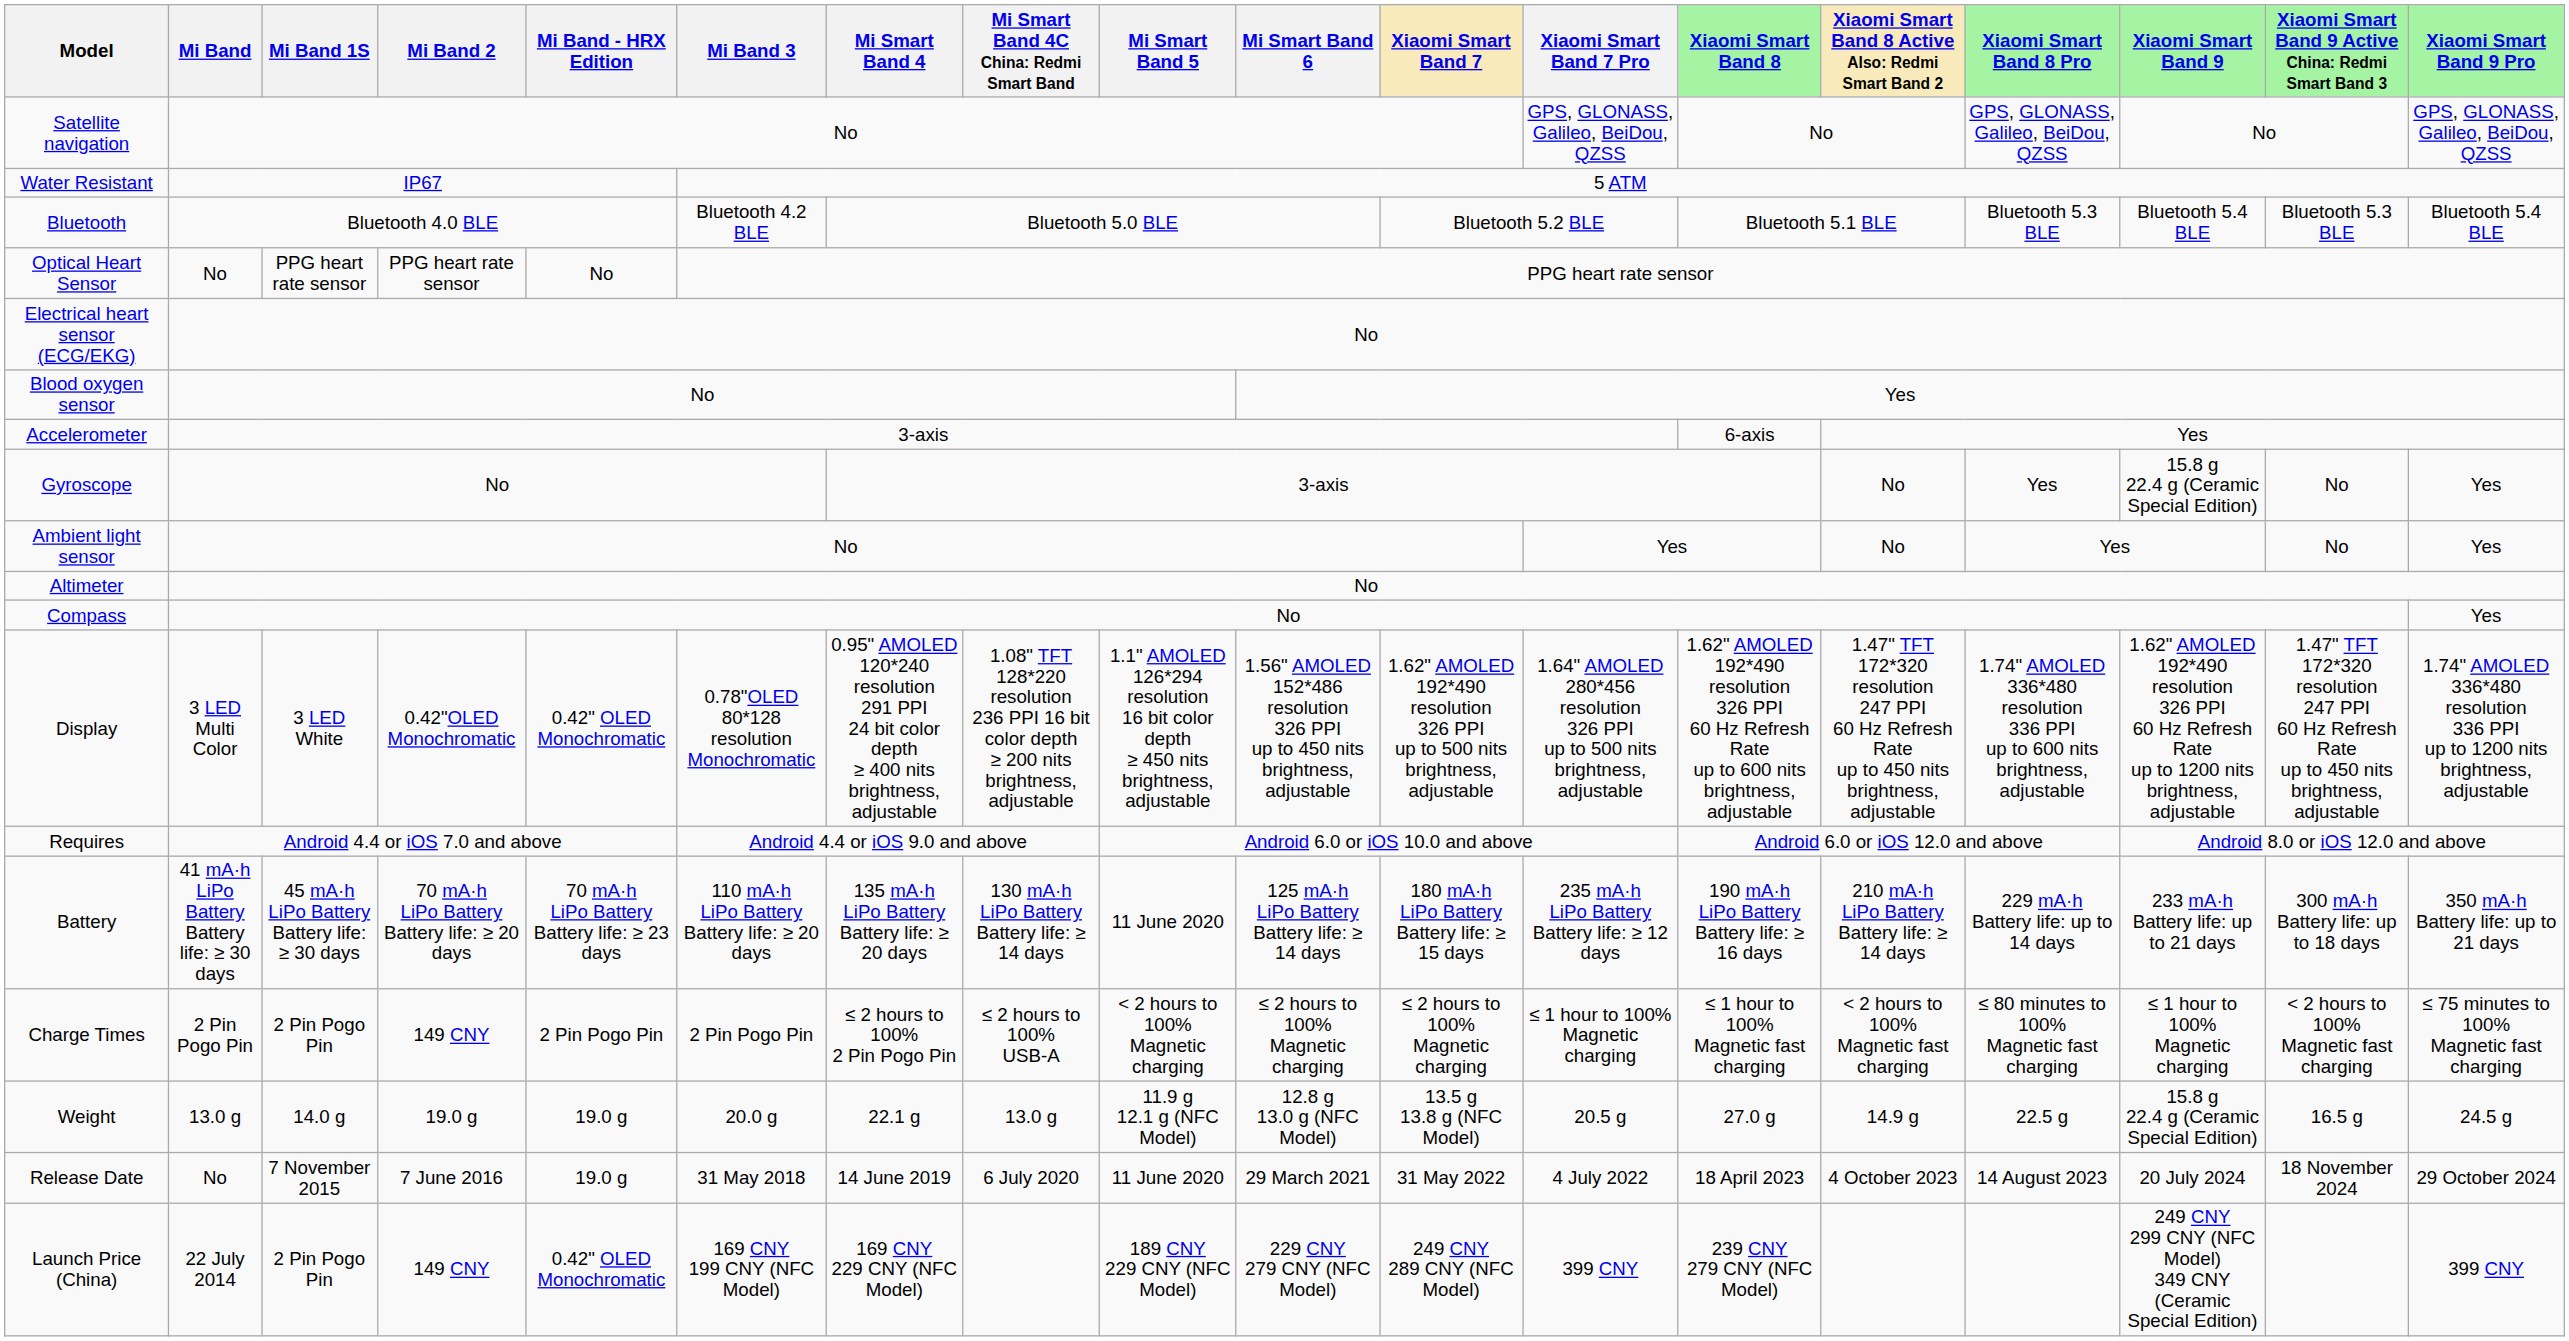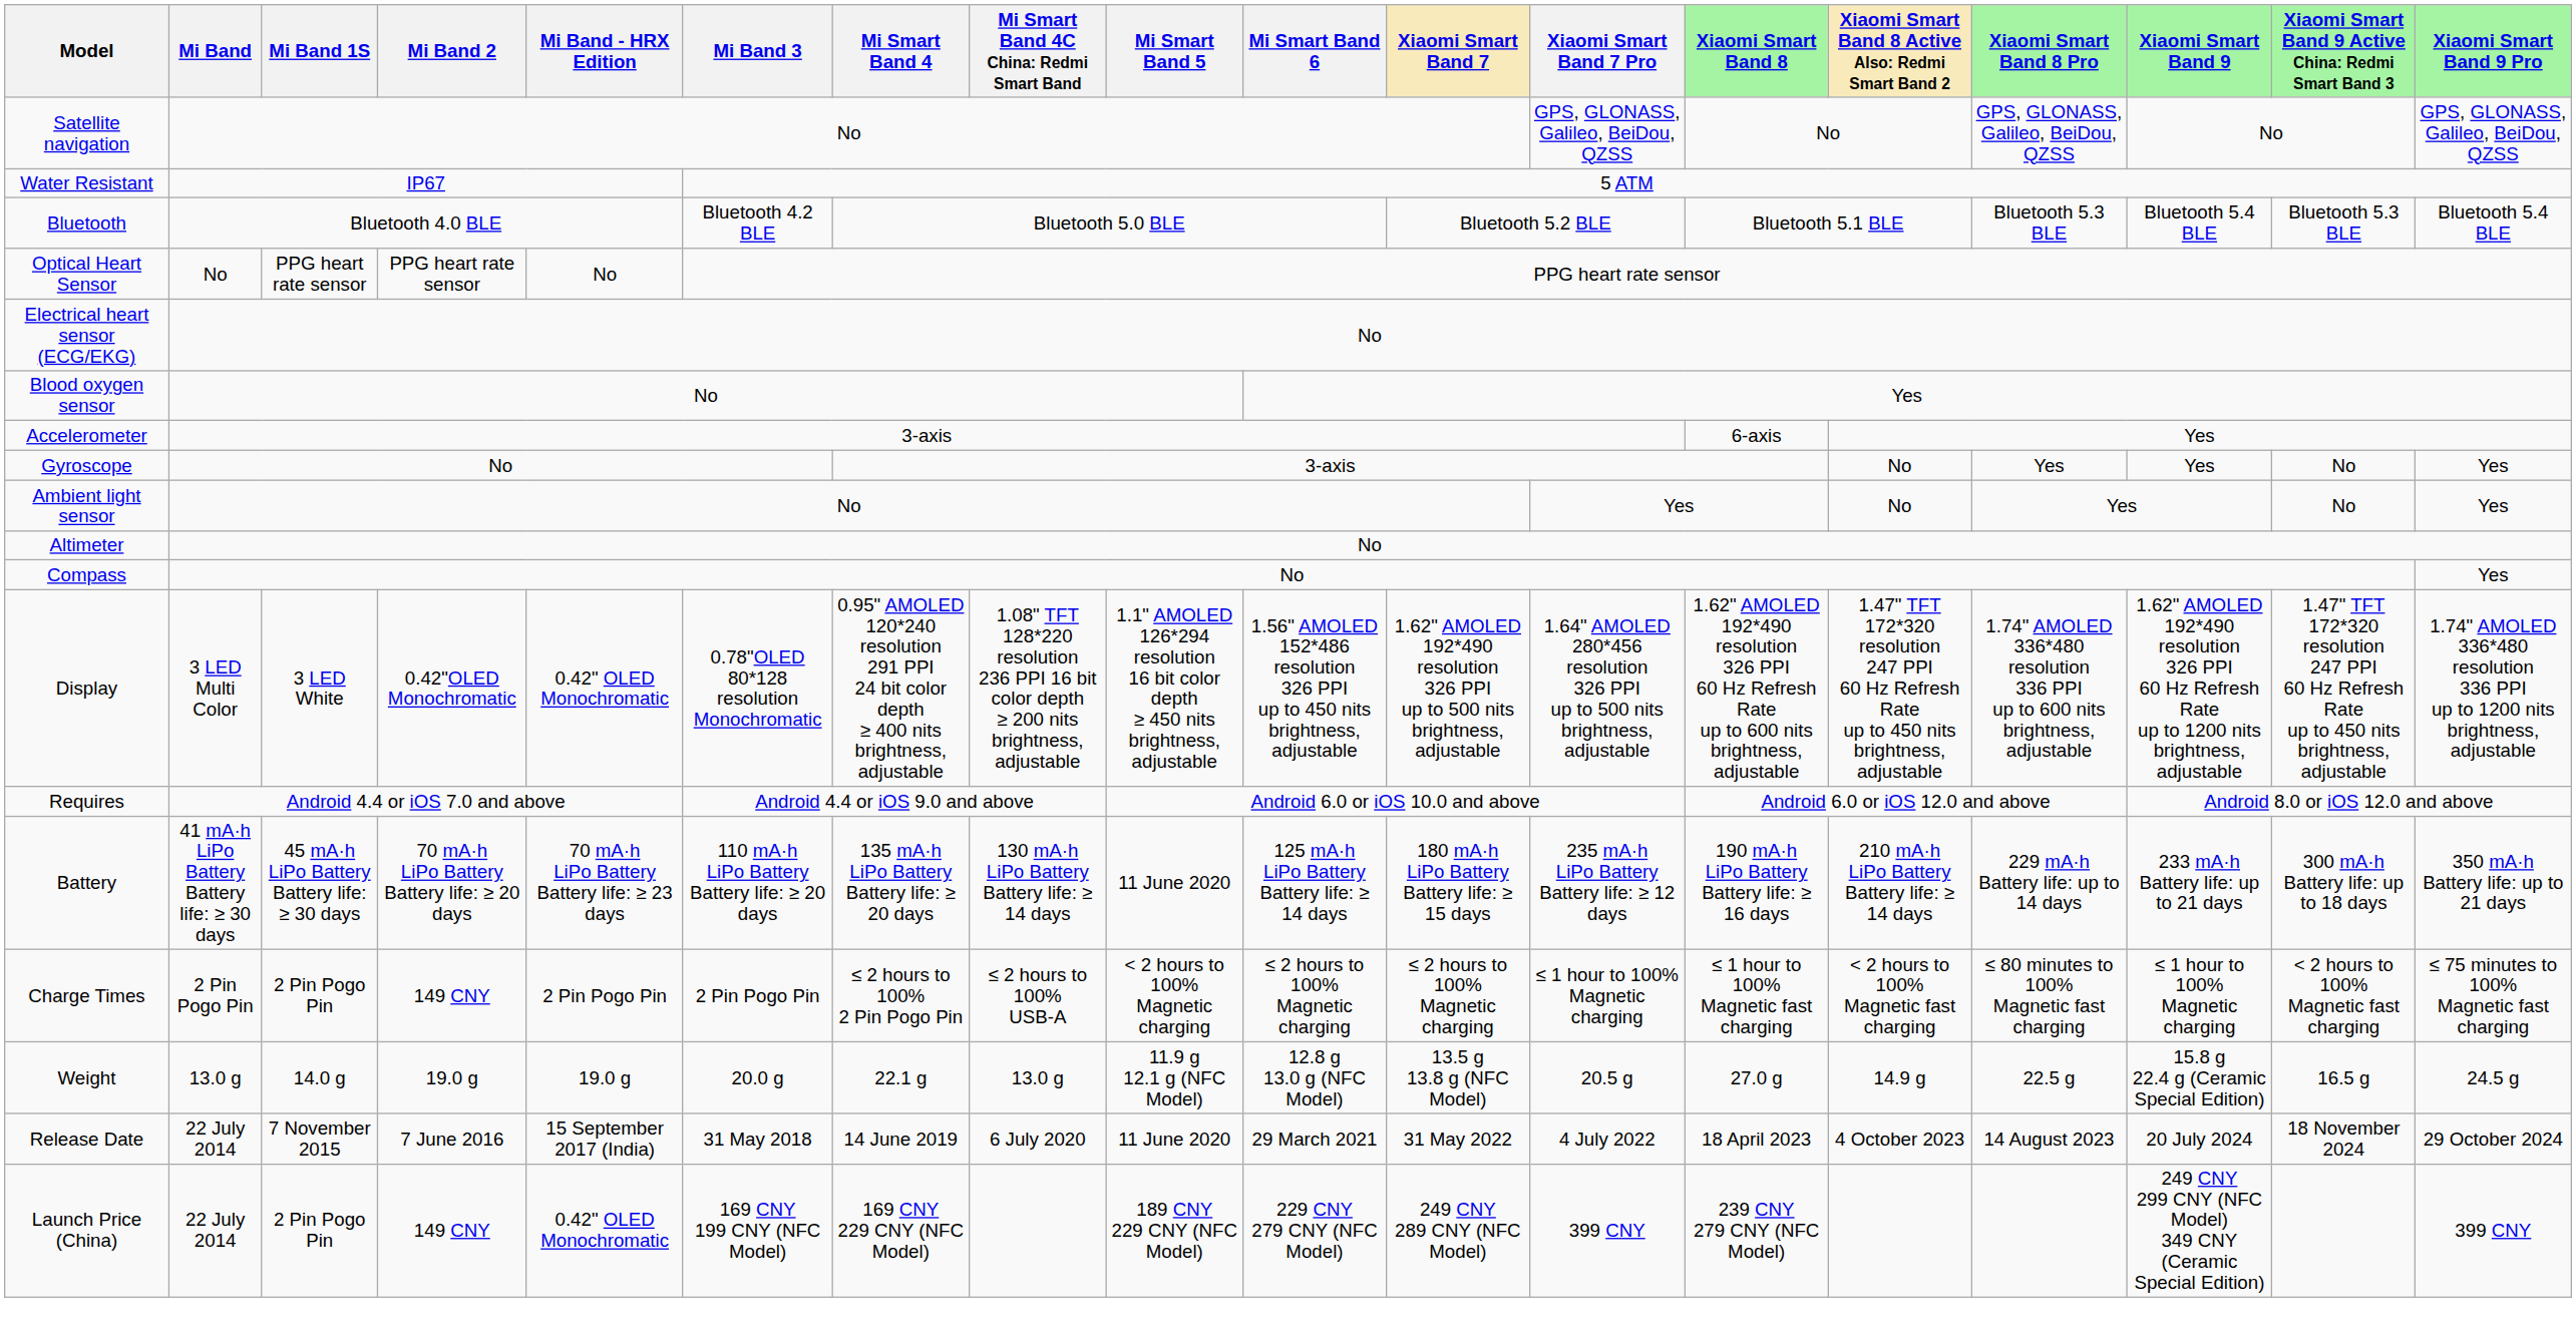Gyroscope | Xiaomi Smart Band 9: 15.8 g 22.4 g (Ceramic Special Edition) -> Yes
Release Date | Mi Band: No -> 22 July 2014
Release Date | Mi Band - HRX Edition: 19.0 g -> 15 September 2017 (India)
